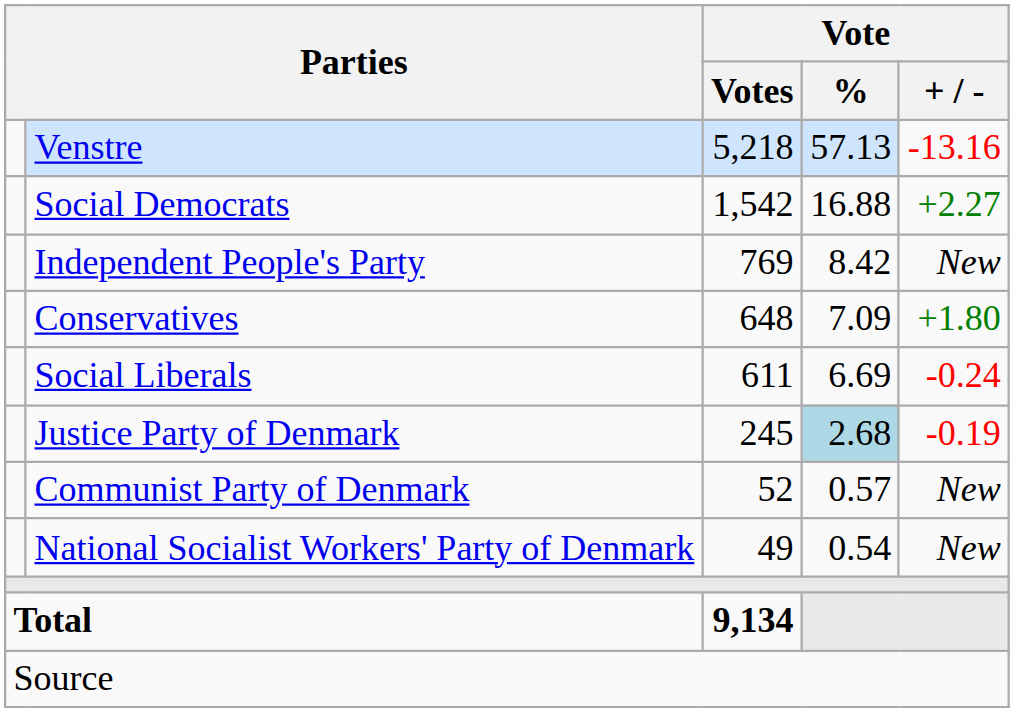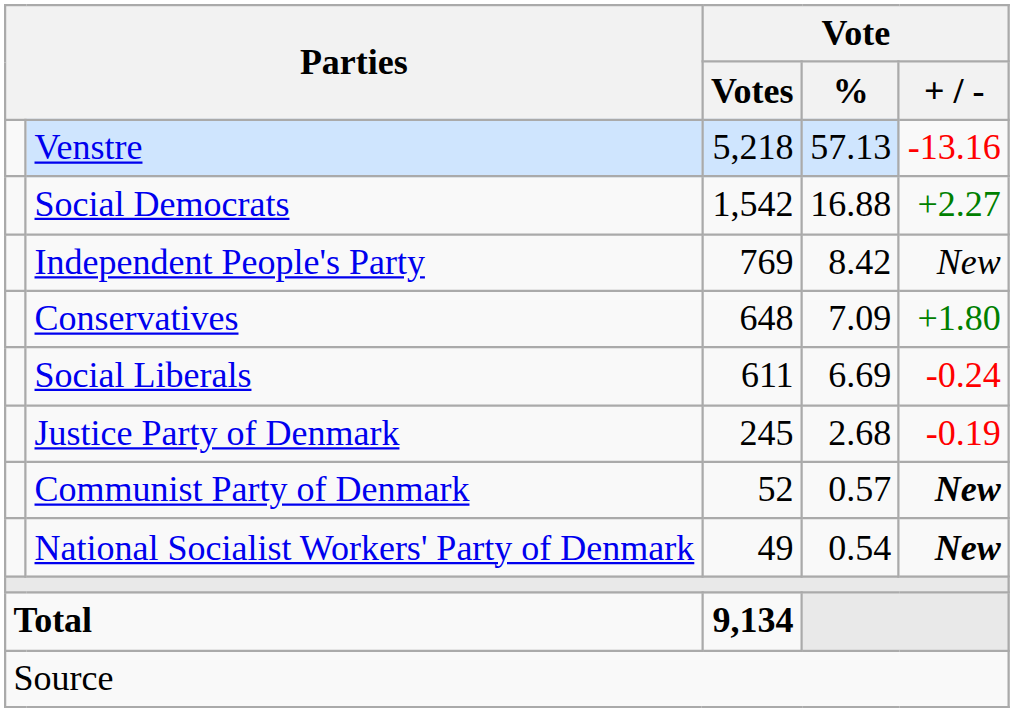Justice Party of Denmark | Vote / %: lightblue background -> no background
Communist Party of Denmark | Vote / + / -: normal -> bold
National Socialist Workers' Party of Denmark | Vote / + / -: normal -> bold
